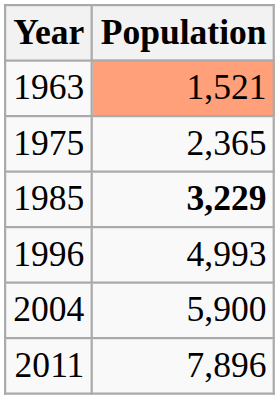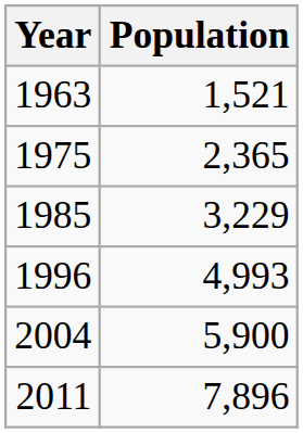1963 | Population: lightsalmon background -> no background
1985 | Population: bold -> normal
